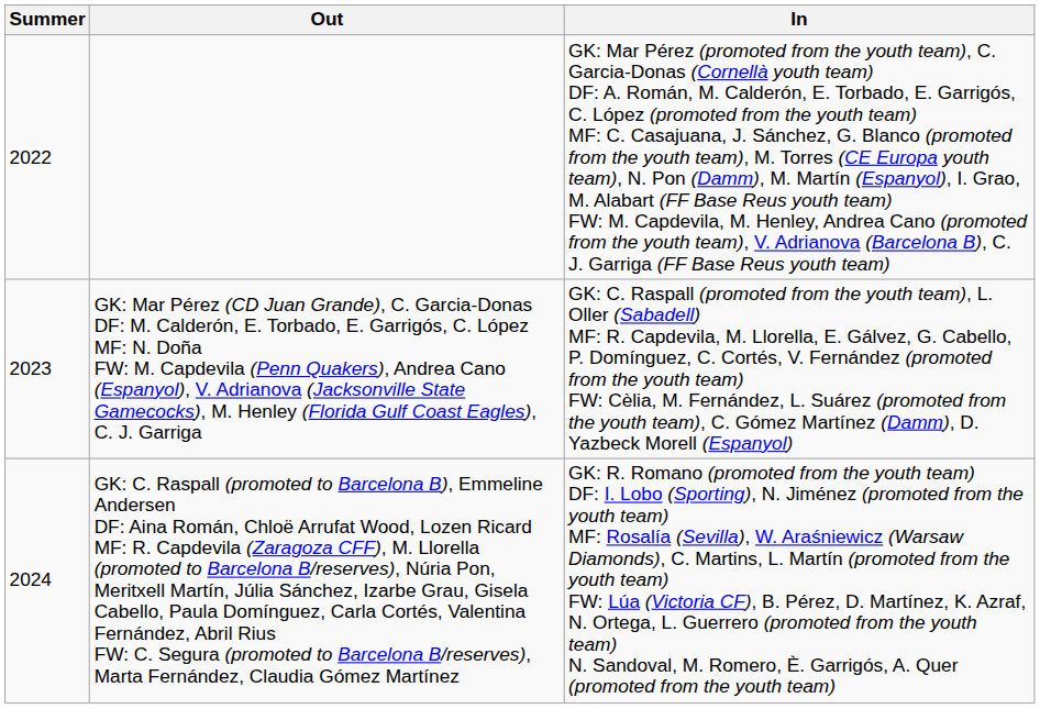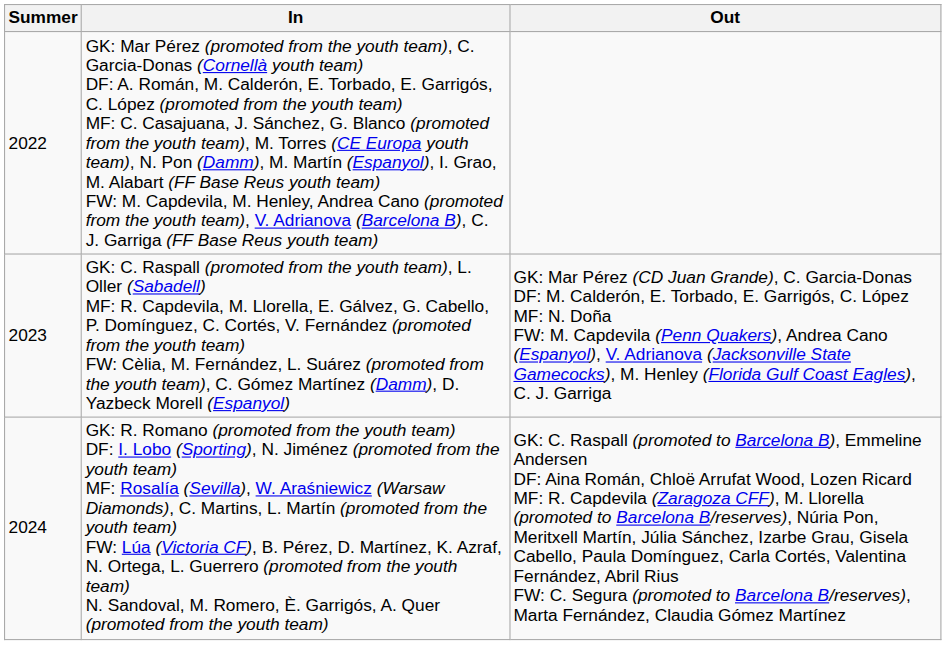columns swapped: In <-> Out
